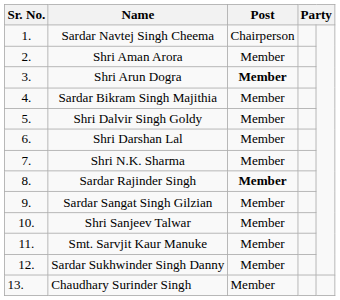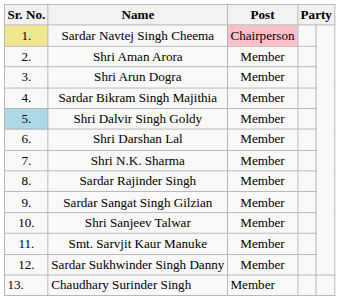Sardar Navtej Singh Cheema | Sr. No.: no background -> khaki background
Sardar Navtej Singh Cheema | Post: no background -> pink background
Shri Arun Dogra | Post: bold -> normal
Shri Dalvir Singh Goldy | Sr. No.: no background -> lightblue background
Sardar Rajinder Singh | Post: bold -> normal
